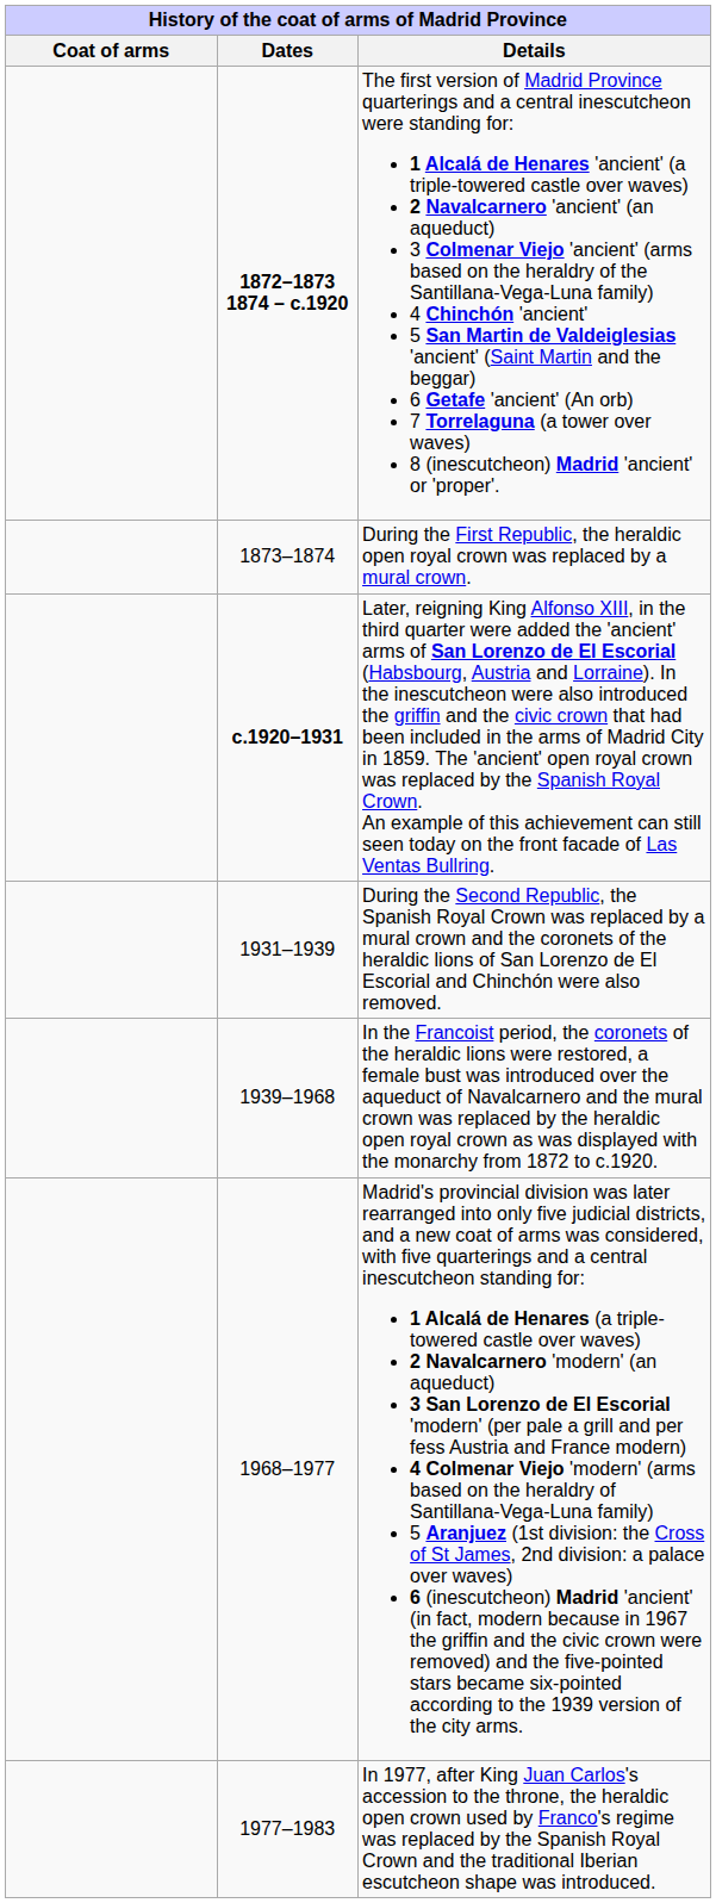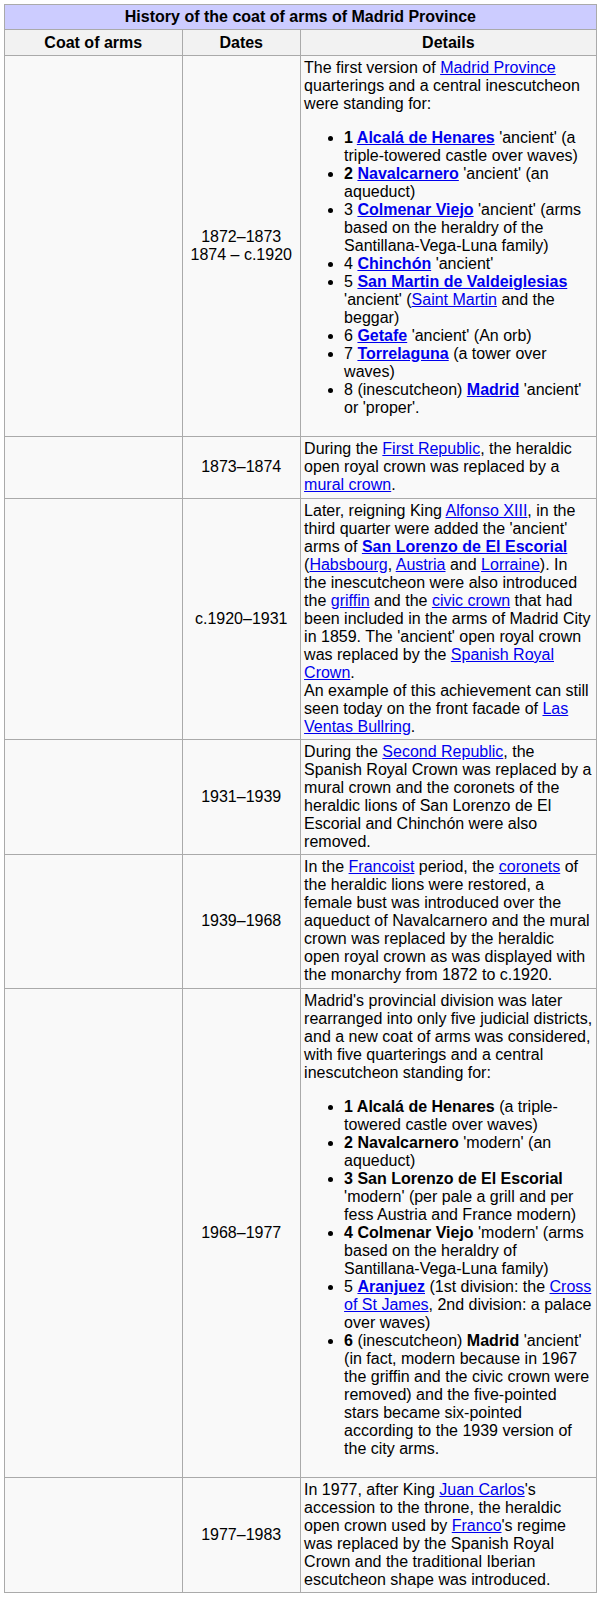row 3 | Dates: bold -> normal
row 5 | Dates: bold -> normal
